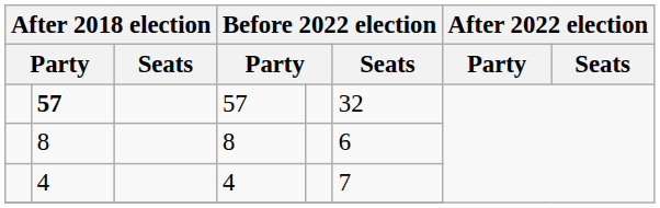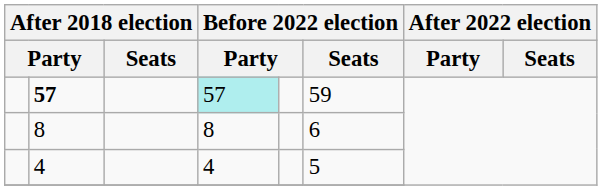row 3 | column 4: no background -> paleturquoise background
row 3 | Before 2022 election / Seats: 32 -> 59
row 5 | Before 2022 election / Seats: 7 -> 5
